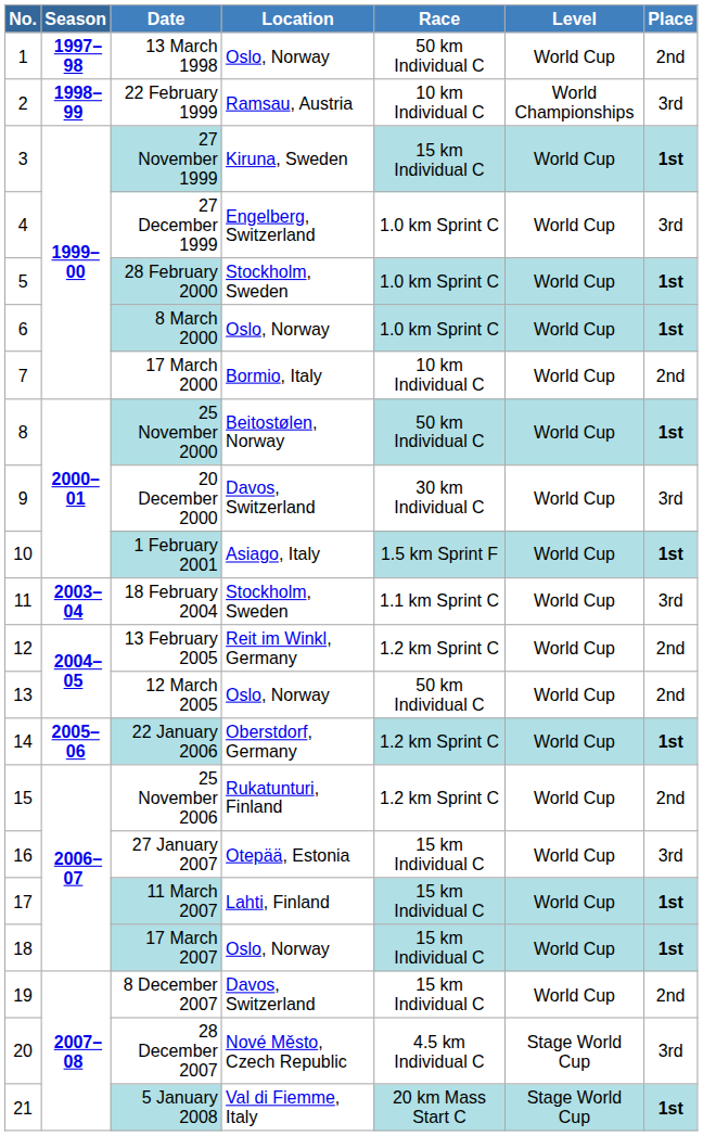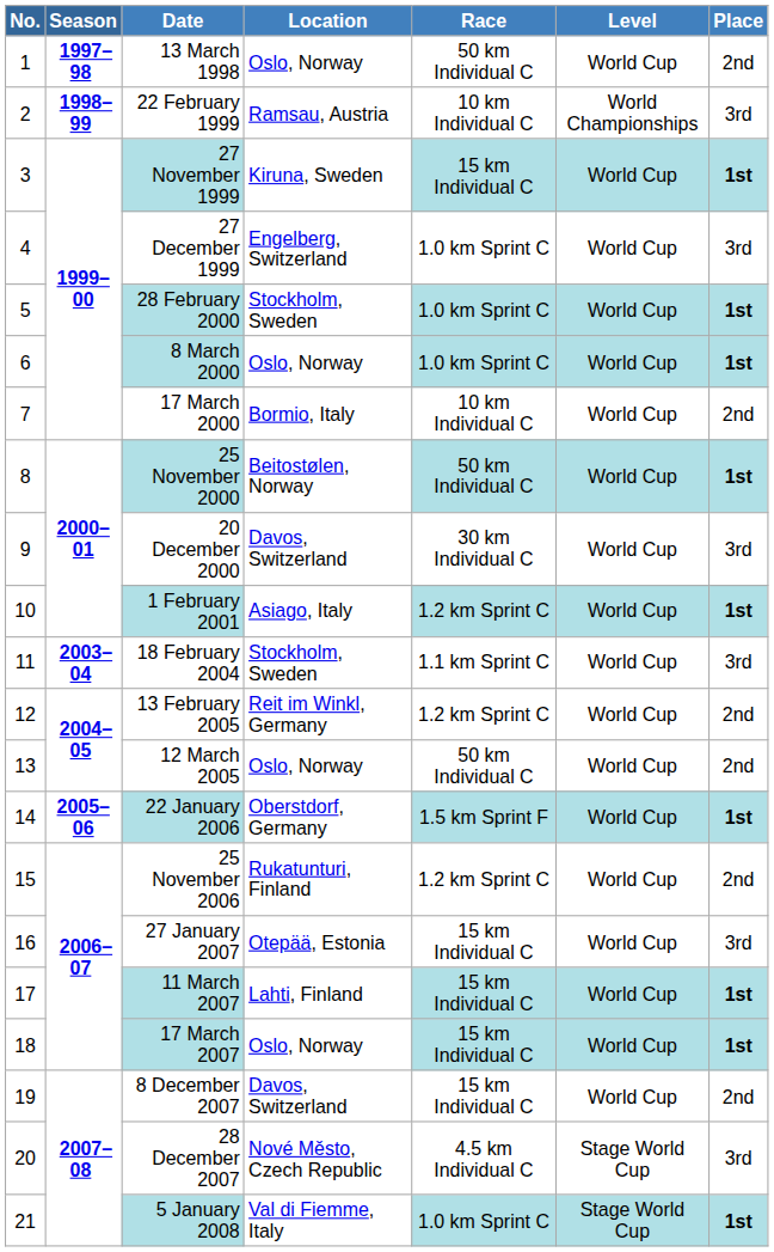1 February 2001 | Race: 1.5 km Sprint F -> 1.2 km Sprint C
22 January 2006 | Race: 1.2 km Sprint C -> 1.5 km Sprint F
5 January 2008 | Race: 20 km Mass Start C -> 1.0 km Sprint C
